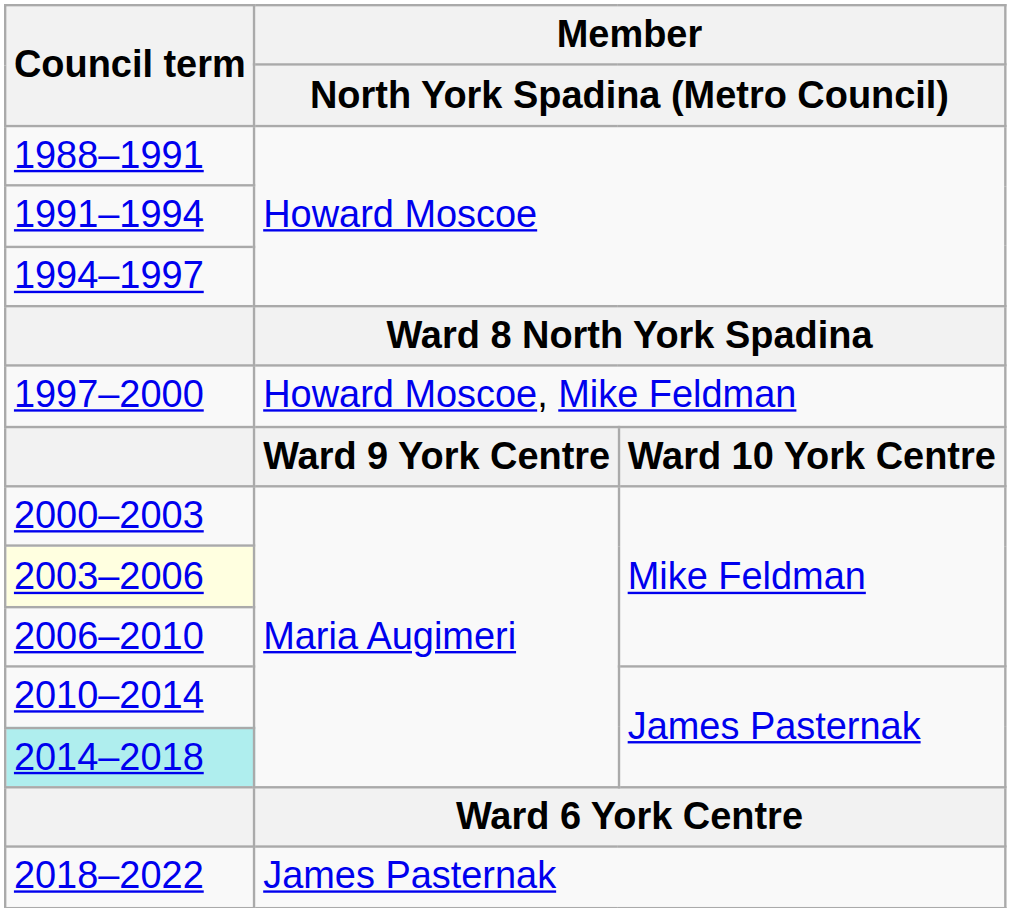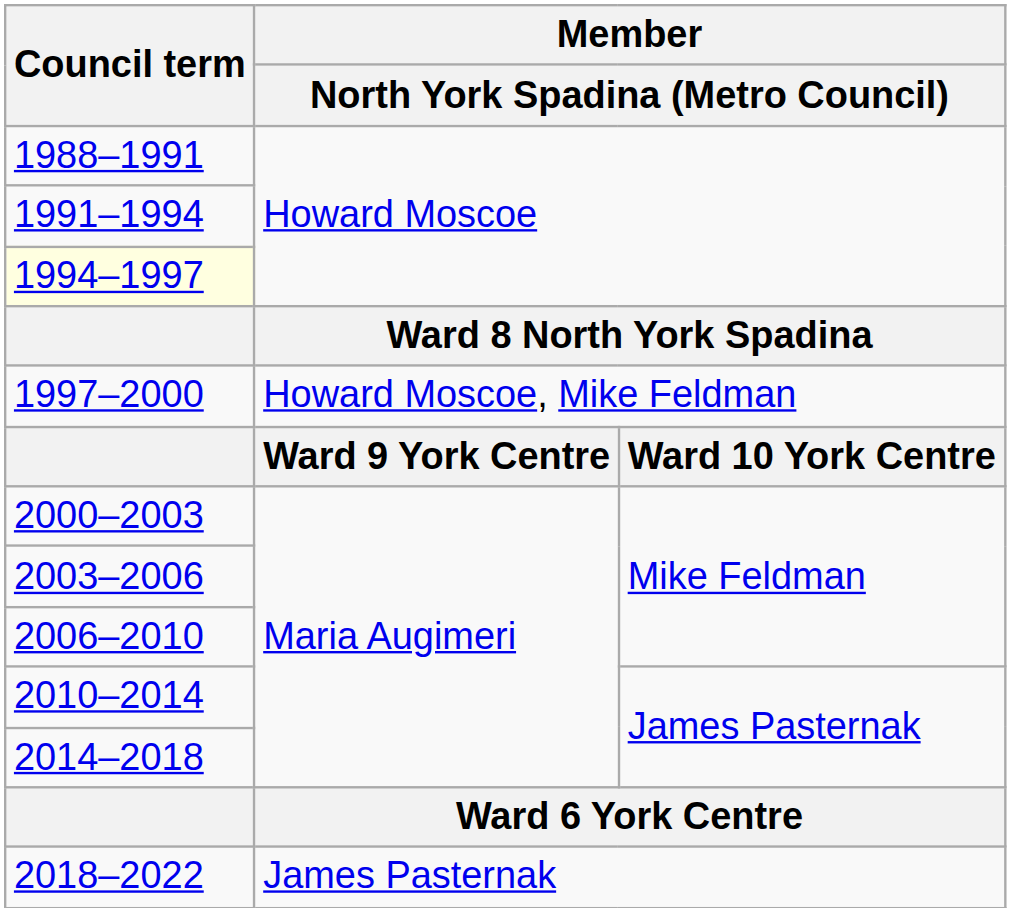1994–1997 | Council term: no background -> lightyellow background
2003–2006 | Council term: lightyellow background -> no background
2014–2018 | Council term: paleturquoise background -> no background
